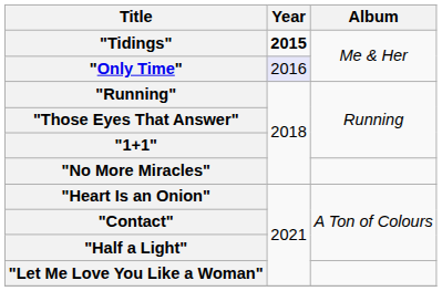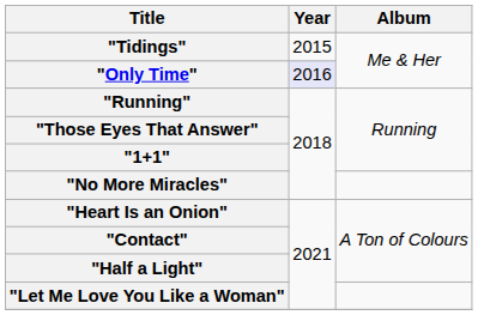"Tidings" | Year: bold -> normal
